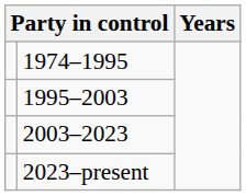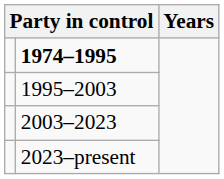1974–1995 | column 2: normal -> bold
